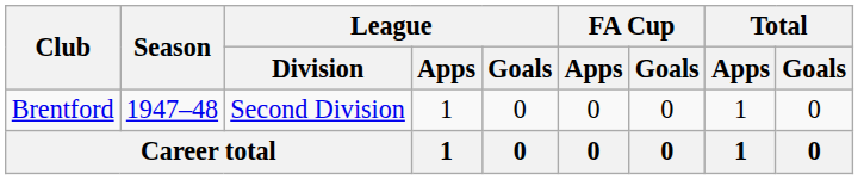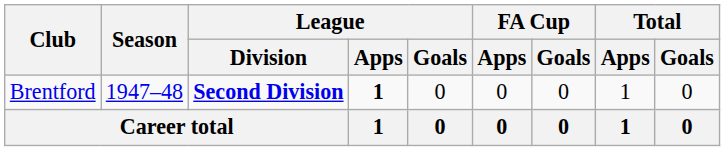Brentford | League / Division: normal -> bold
Brentford | League / Apps: normal -> bold
